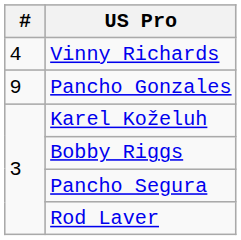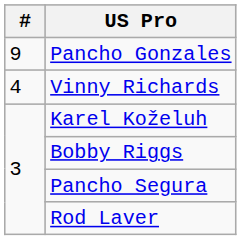rows swapped: Pancho Gonzales <-> Vinny Richards
